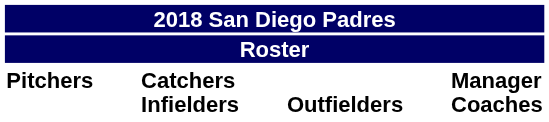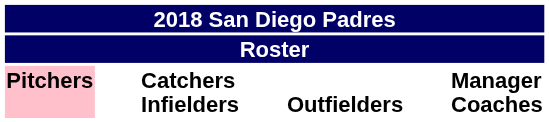Pitchers | column 1: no background -> pink background
